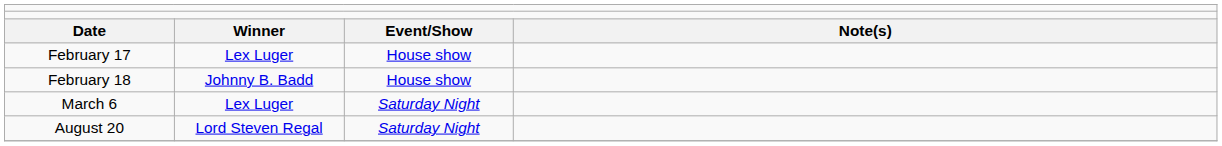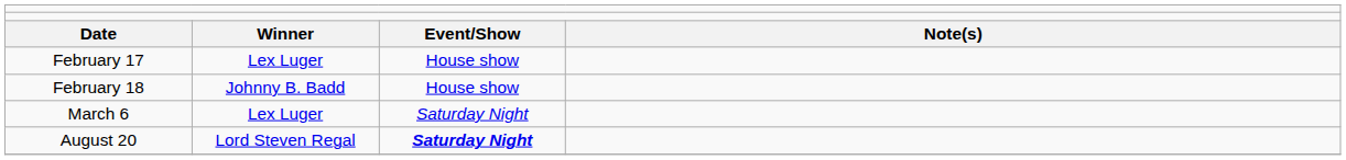August 20 | column 3: normal -> bold
